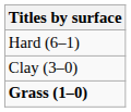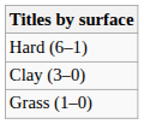row 4 | column 1: bold -> normal
